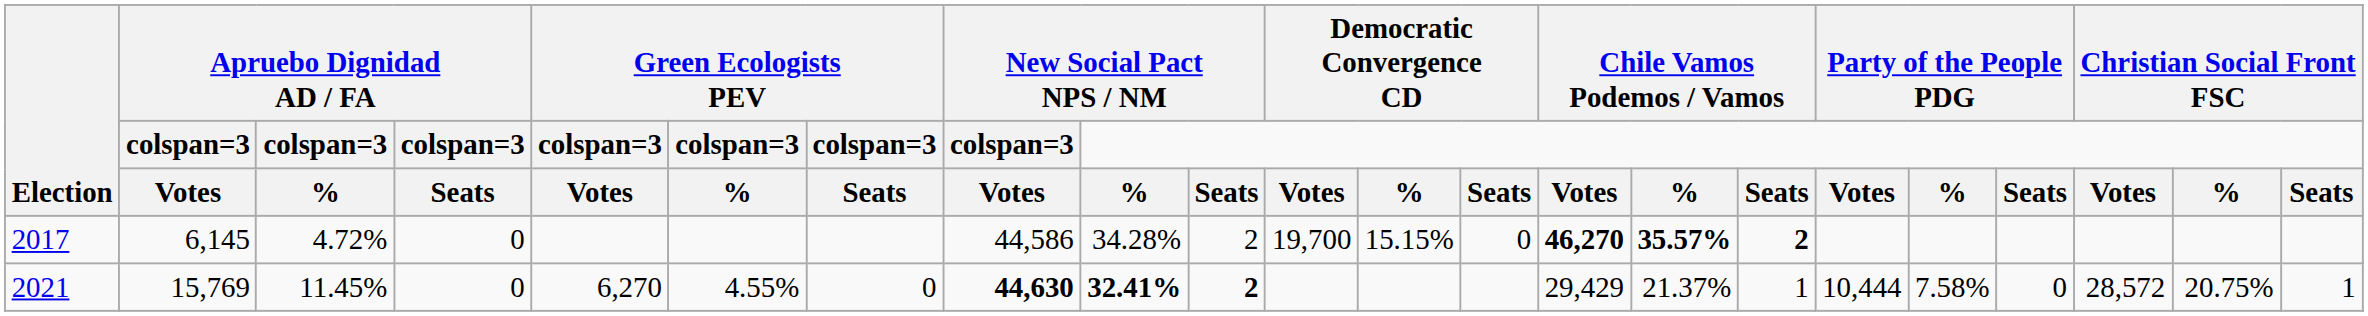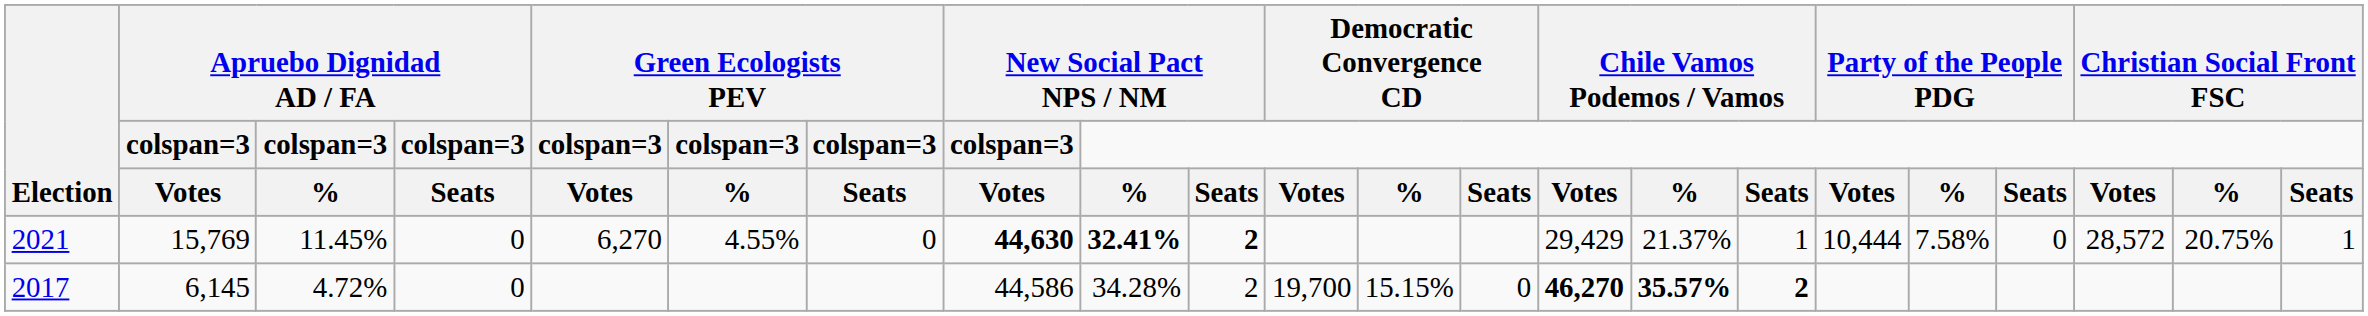rows swapped: 2021 <-> 2017
